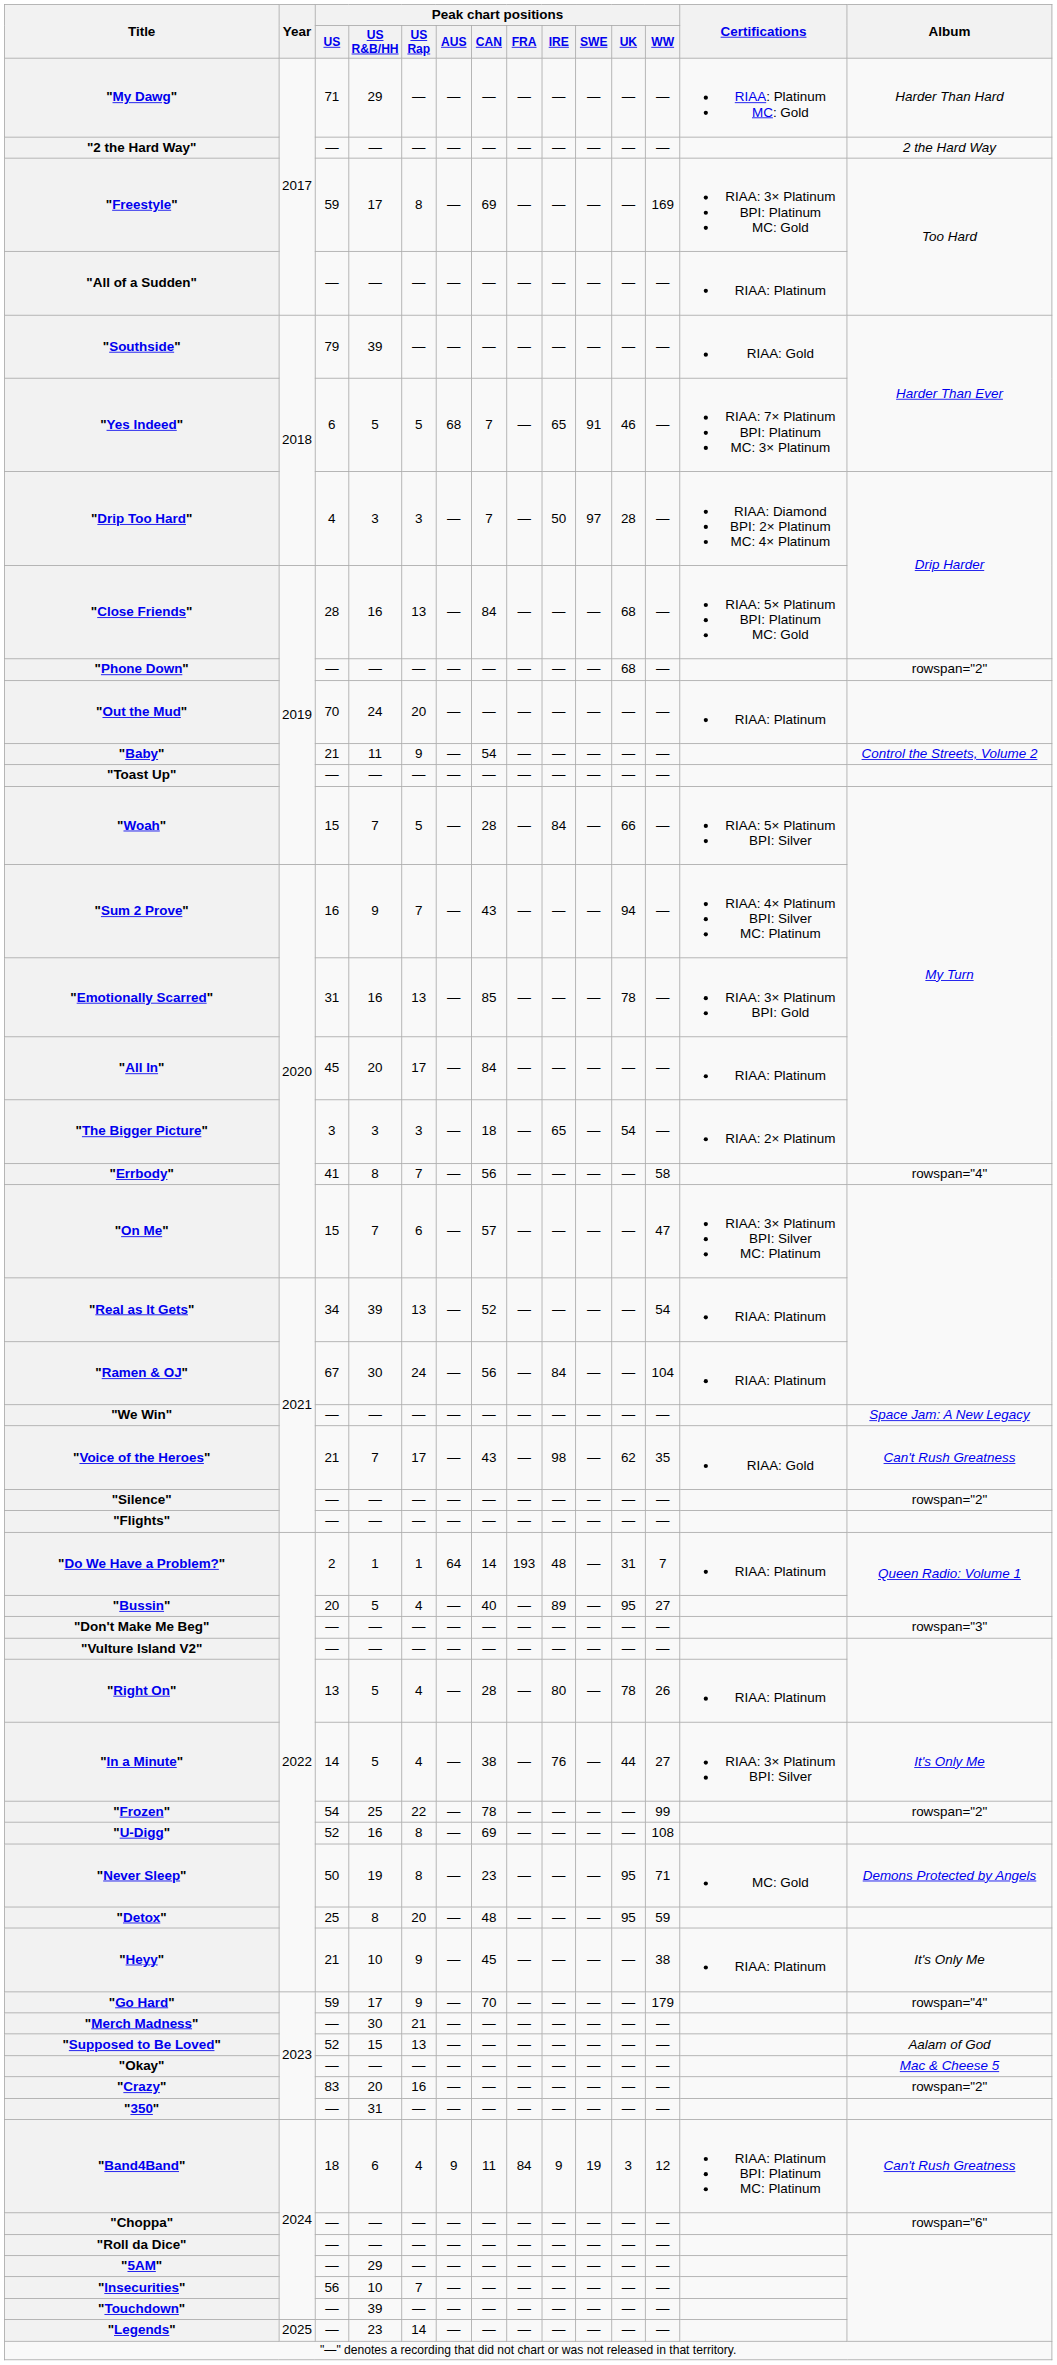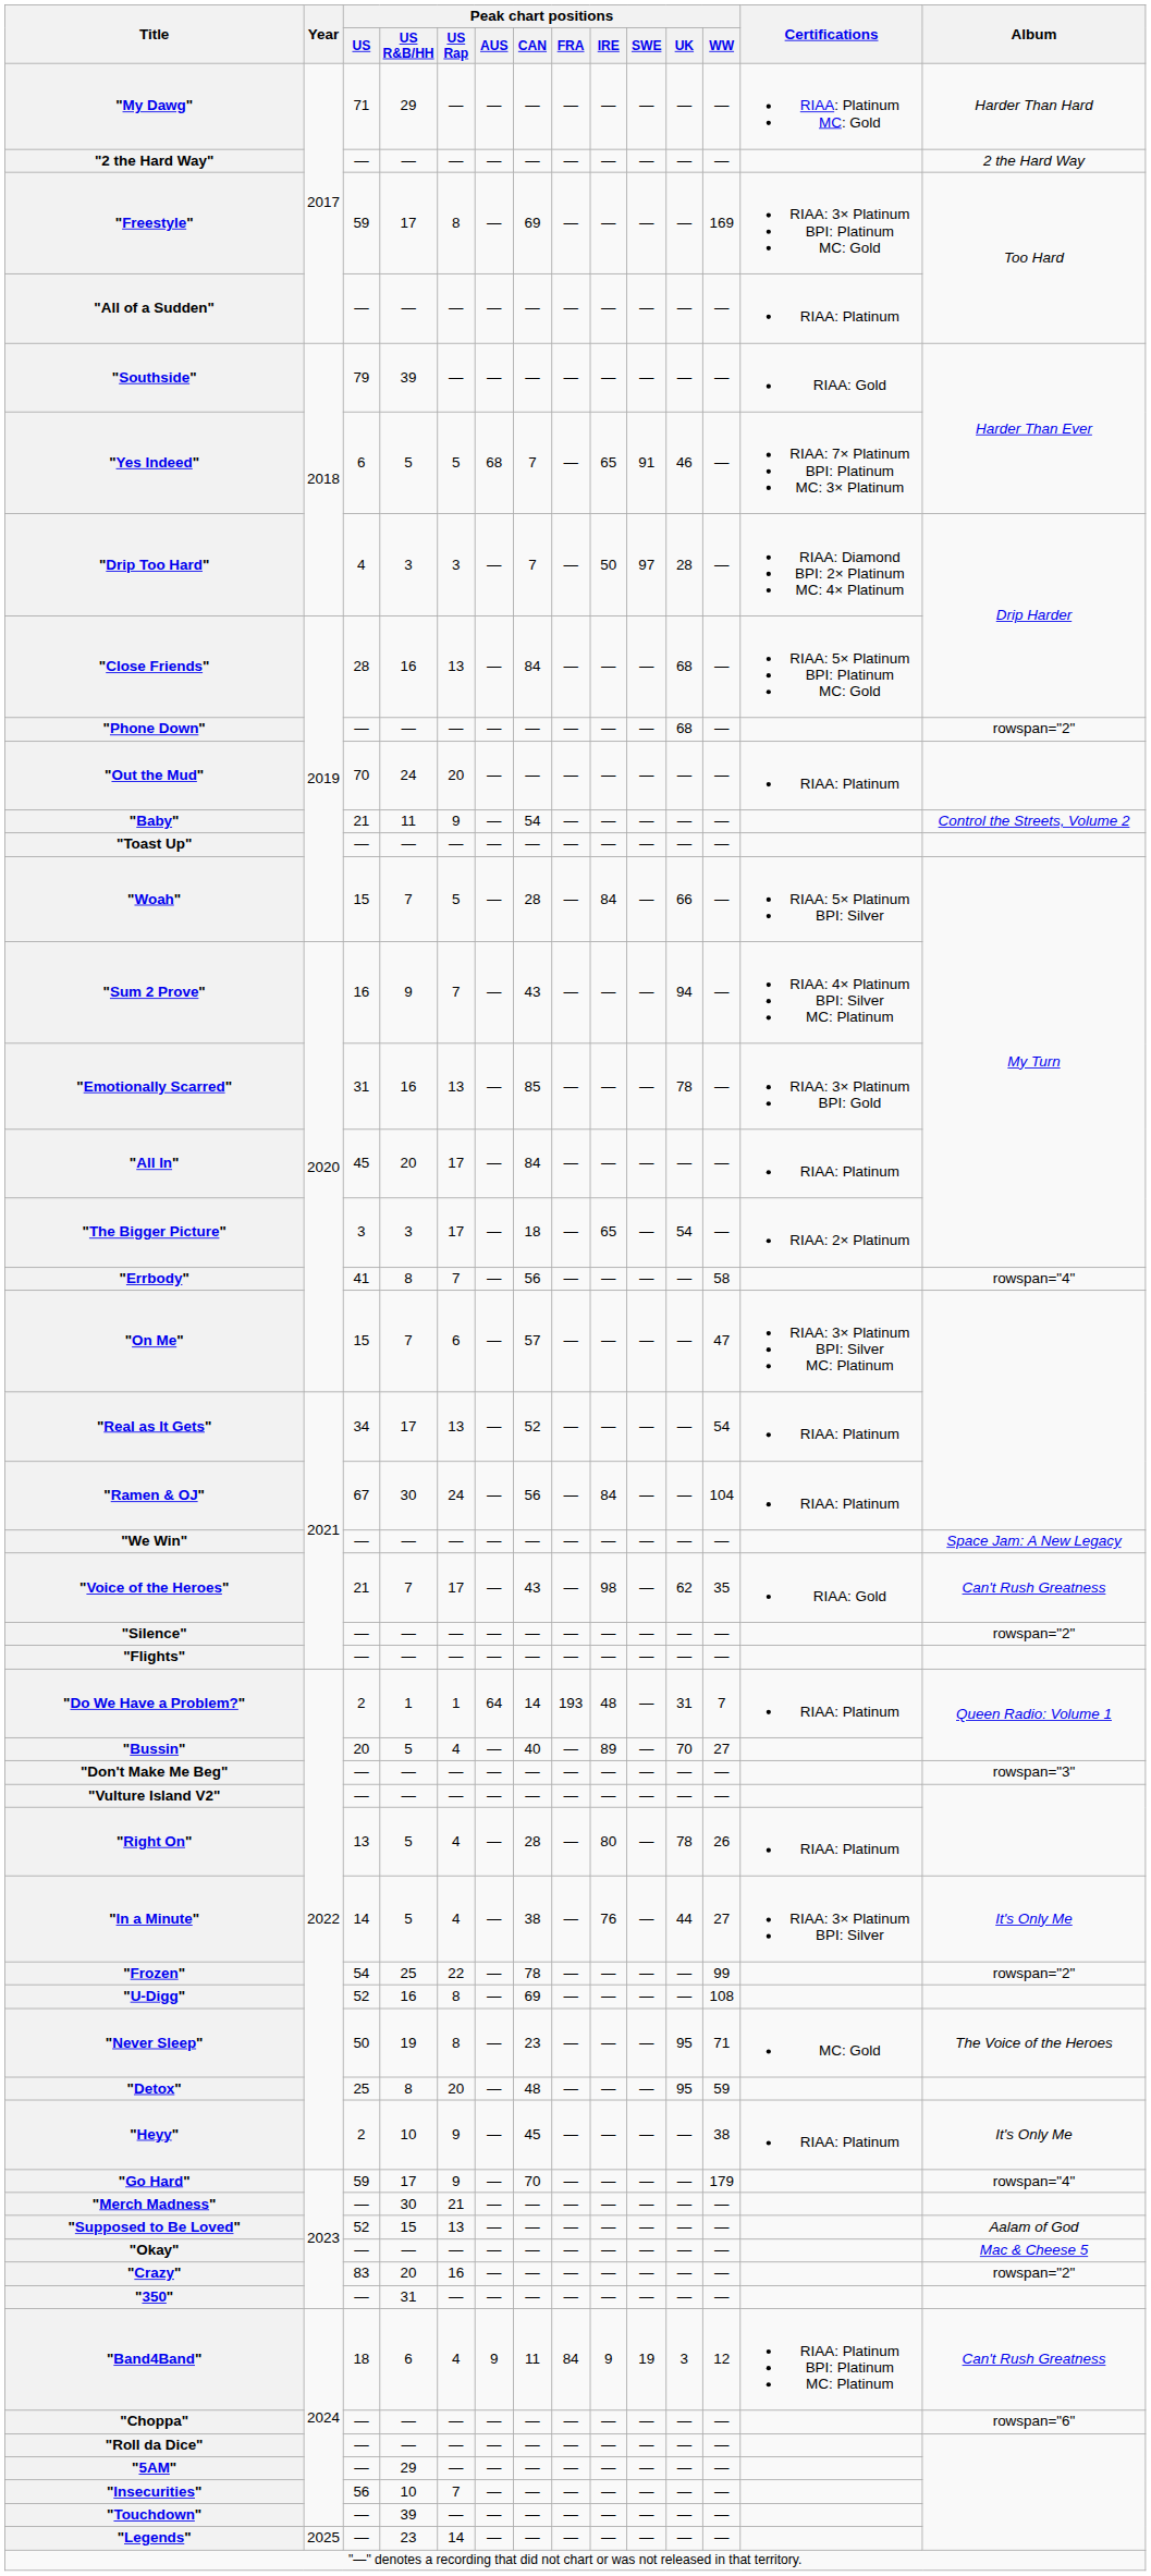"The Bigger Picture" | Peak chart positions / US Rap: 3 -> 17
"Real as It Gets" | Peak chart positions / US R&B/HH: 39 -> 17
"Bussin" | Peak chart positions / UK: 95 -> 70
"Never Sleep" | Album: Demons Protected by Angels -> The Voice of the Heroes
"Heyy" | Peak chart positions / US: 21 -> 2
